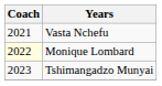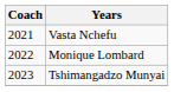Monique Lombard | Coach: lightyellow background -> no background
